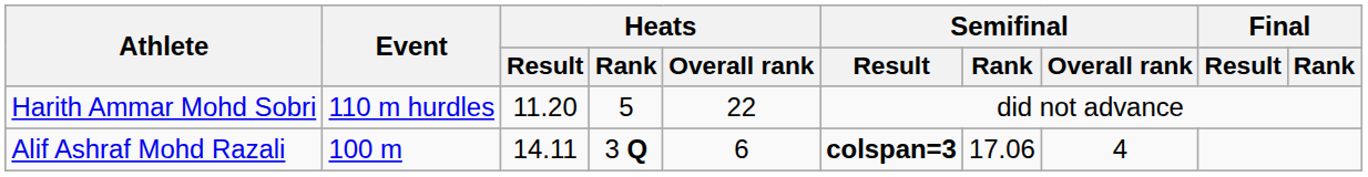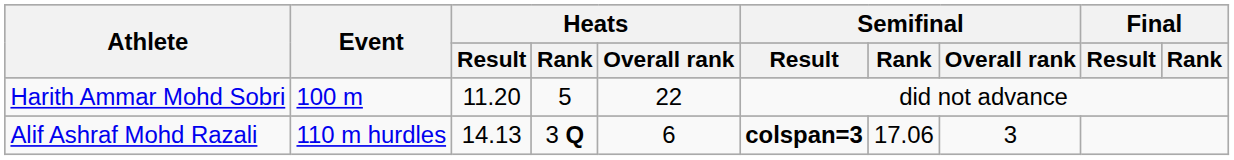Harith Ammar Mohd Sobri | Event: 110 m hurdles -> 100 m
Alif Ashraf Mohd Razali | Event: 100 m -> 110 m hurdles
Alif Ashraf Mohd Razali | Heats / Result: 14.11 -> 14.13
Alif Ashraf Mohd Razali | Semifinal / Overall rank: 4 -> 3
